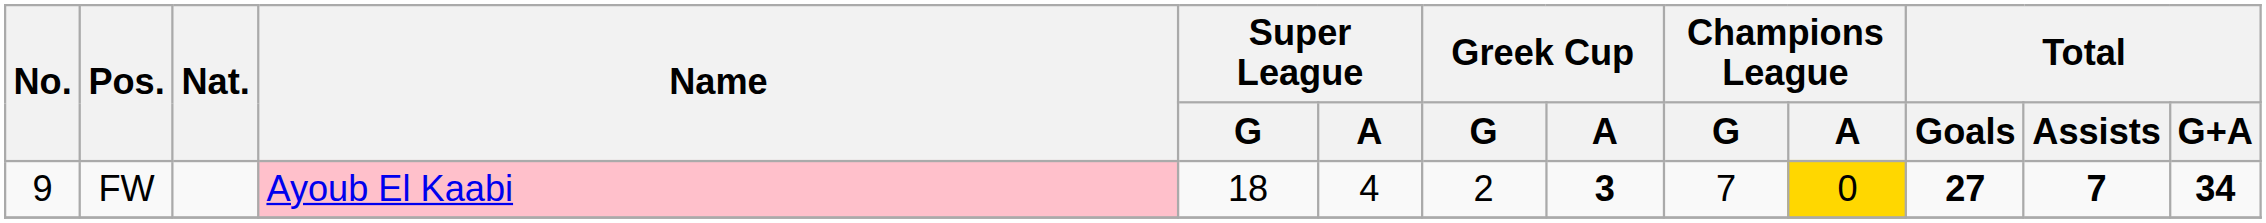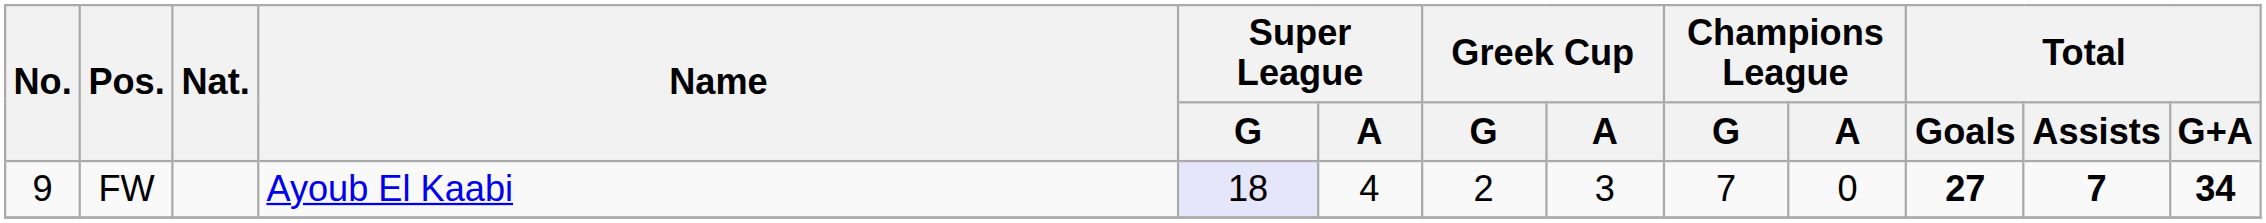FW | Name: pink background -> no background
FW | Super League / G: no background -> lavender background
FW | Greek Cup / A: bold -> normal
FW | Champions League / A: gold background -> no background
